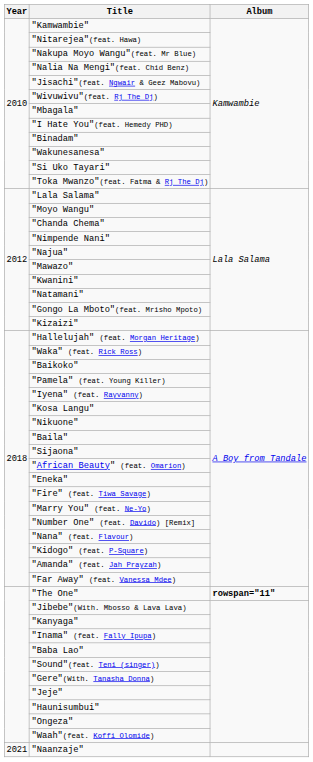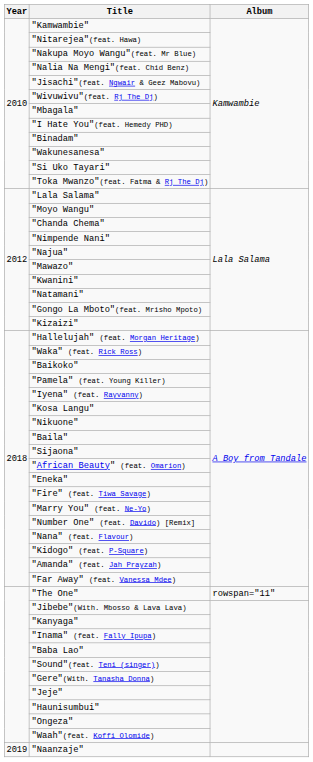"The One" | Album: bold -> normal
"Naanzaje" | Year: 2021 -> 2019
